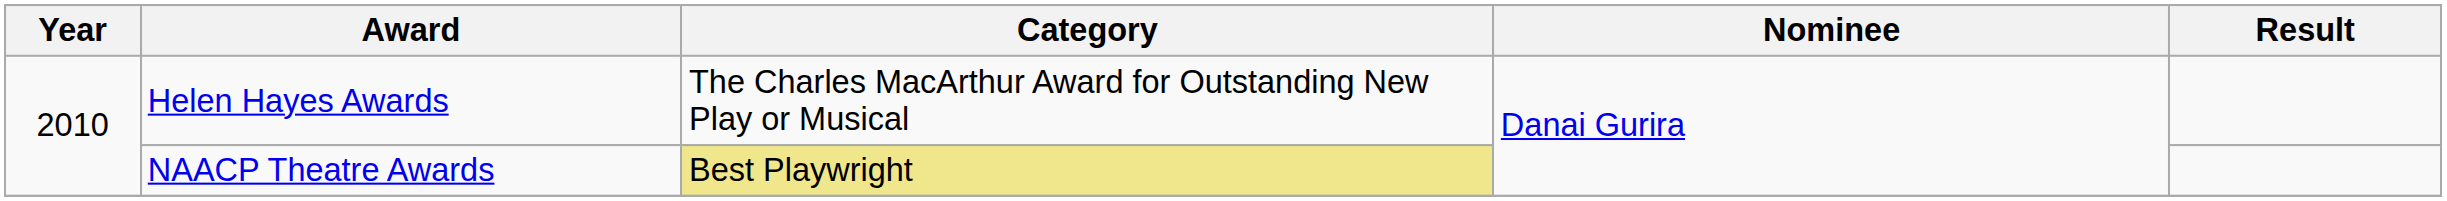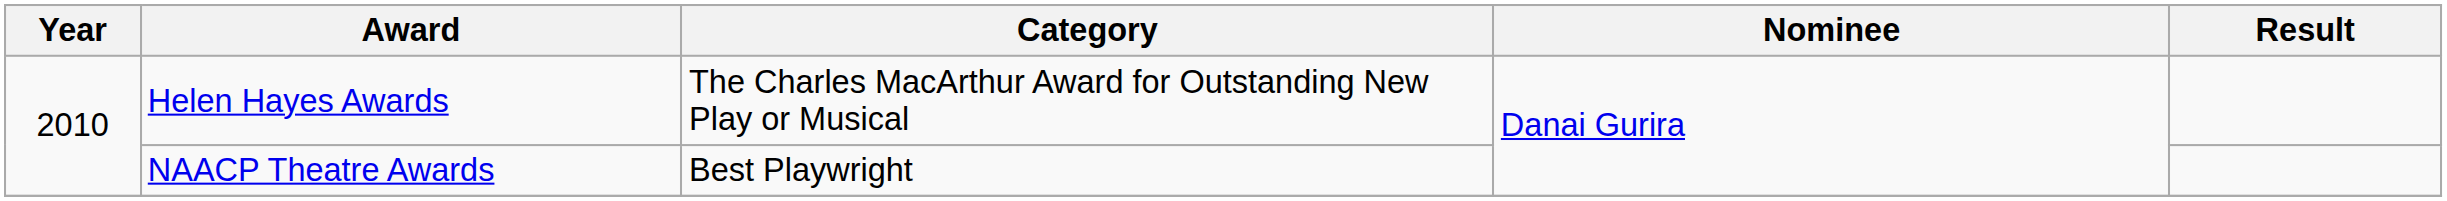NAACP Theatre Awards | Category: khaki background -> no background
